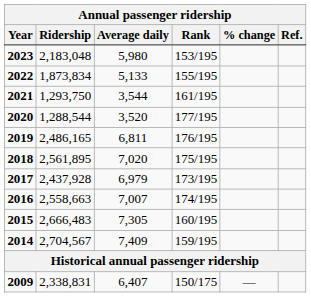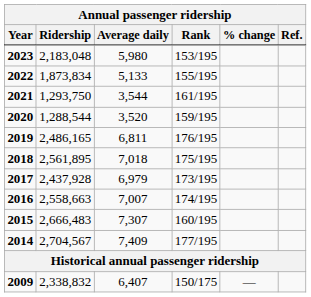2020 | Rank: 177/195 -> 159/195
2018 | Average daily: 7,020 -> 7,018
2015 | Average daily: 7,305 -> 7,307
2014 | Rank: 159/195 -> 177/195
2009 | Ridership: 2,338,831 -> 2,338,832
